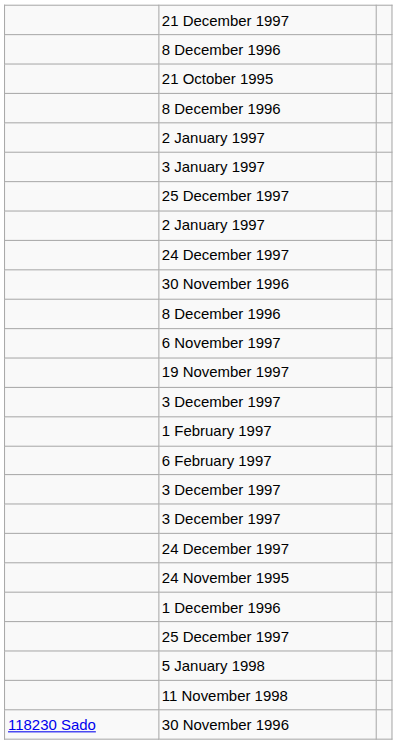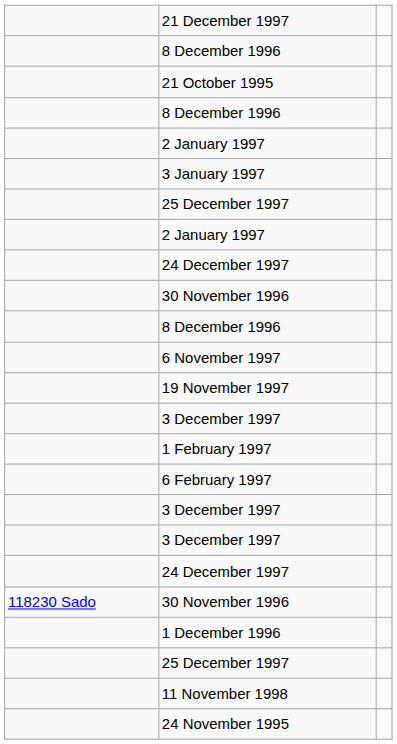rows swapped: 24 November 1995 <-> 118230 Sado / 30 November 1996
- row: 5 January 1998
